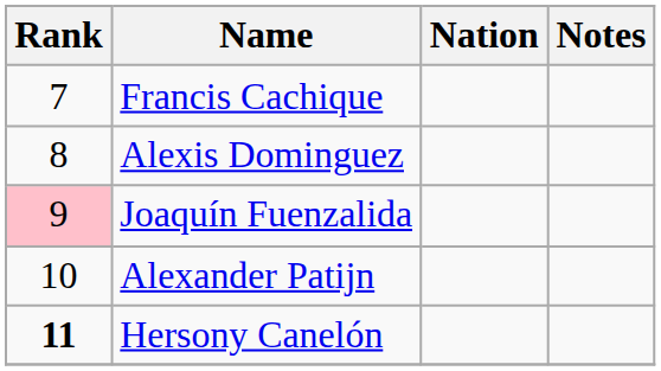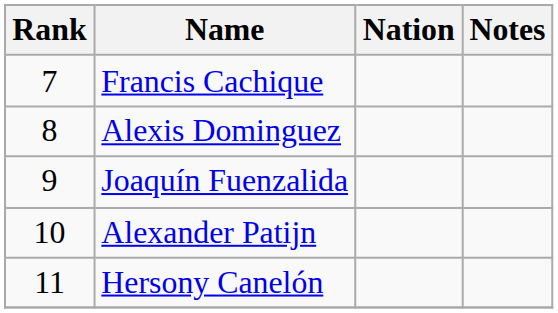Joaquín Fuenzalida | Rank: pink background -> no background
Hersony Canelón | Rank: bold -> normal
